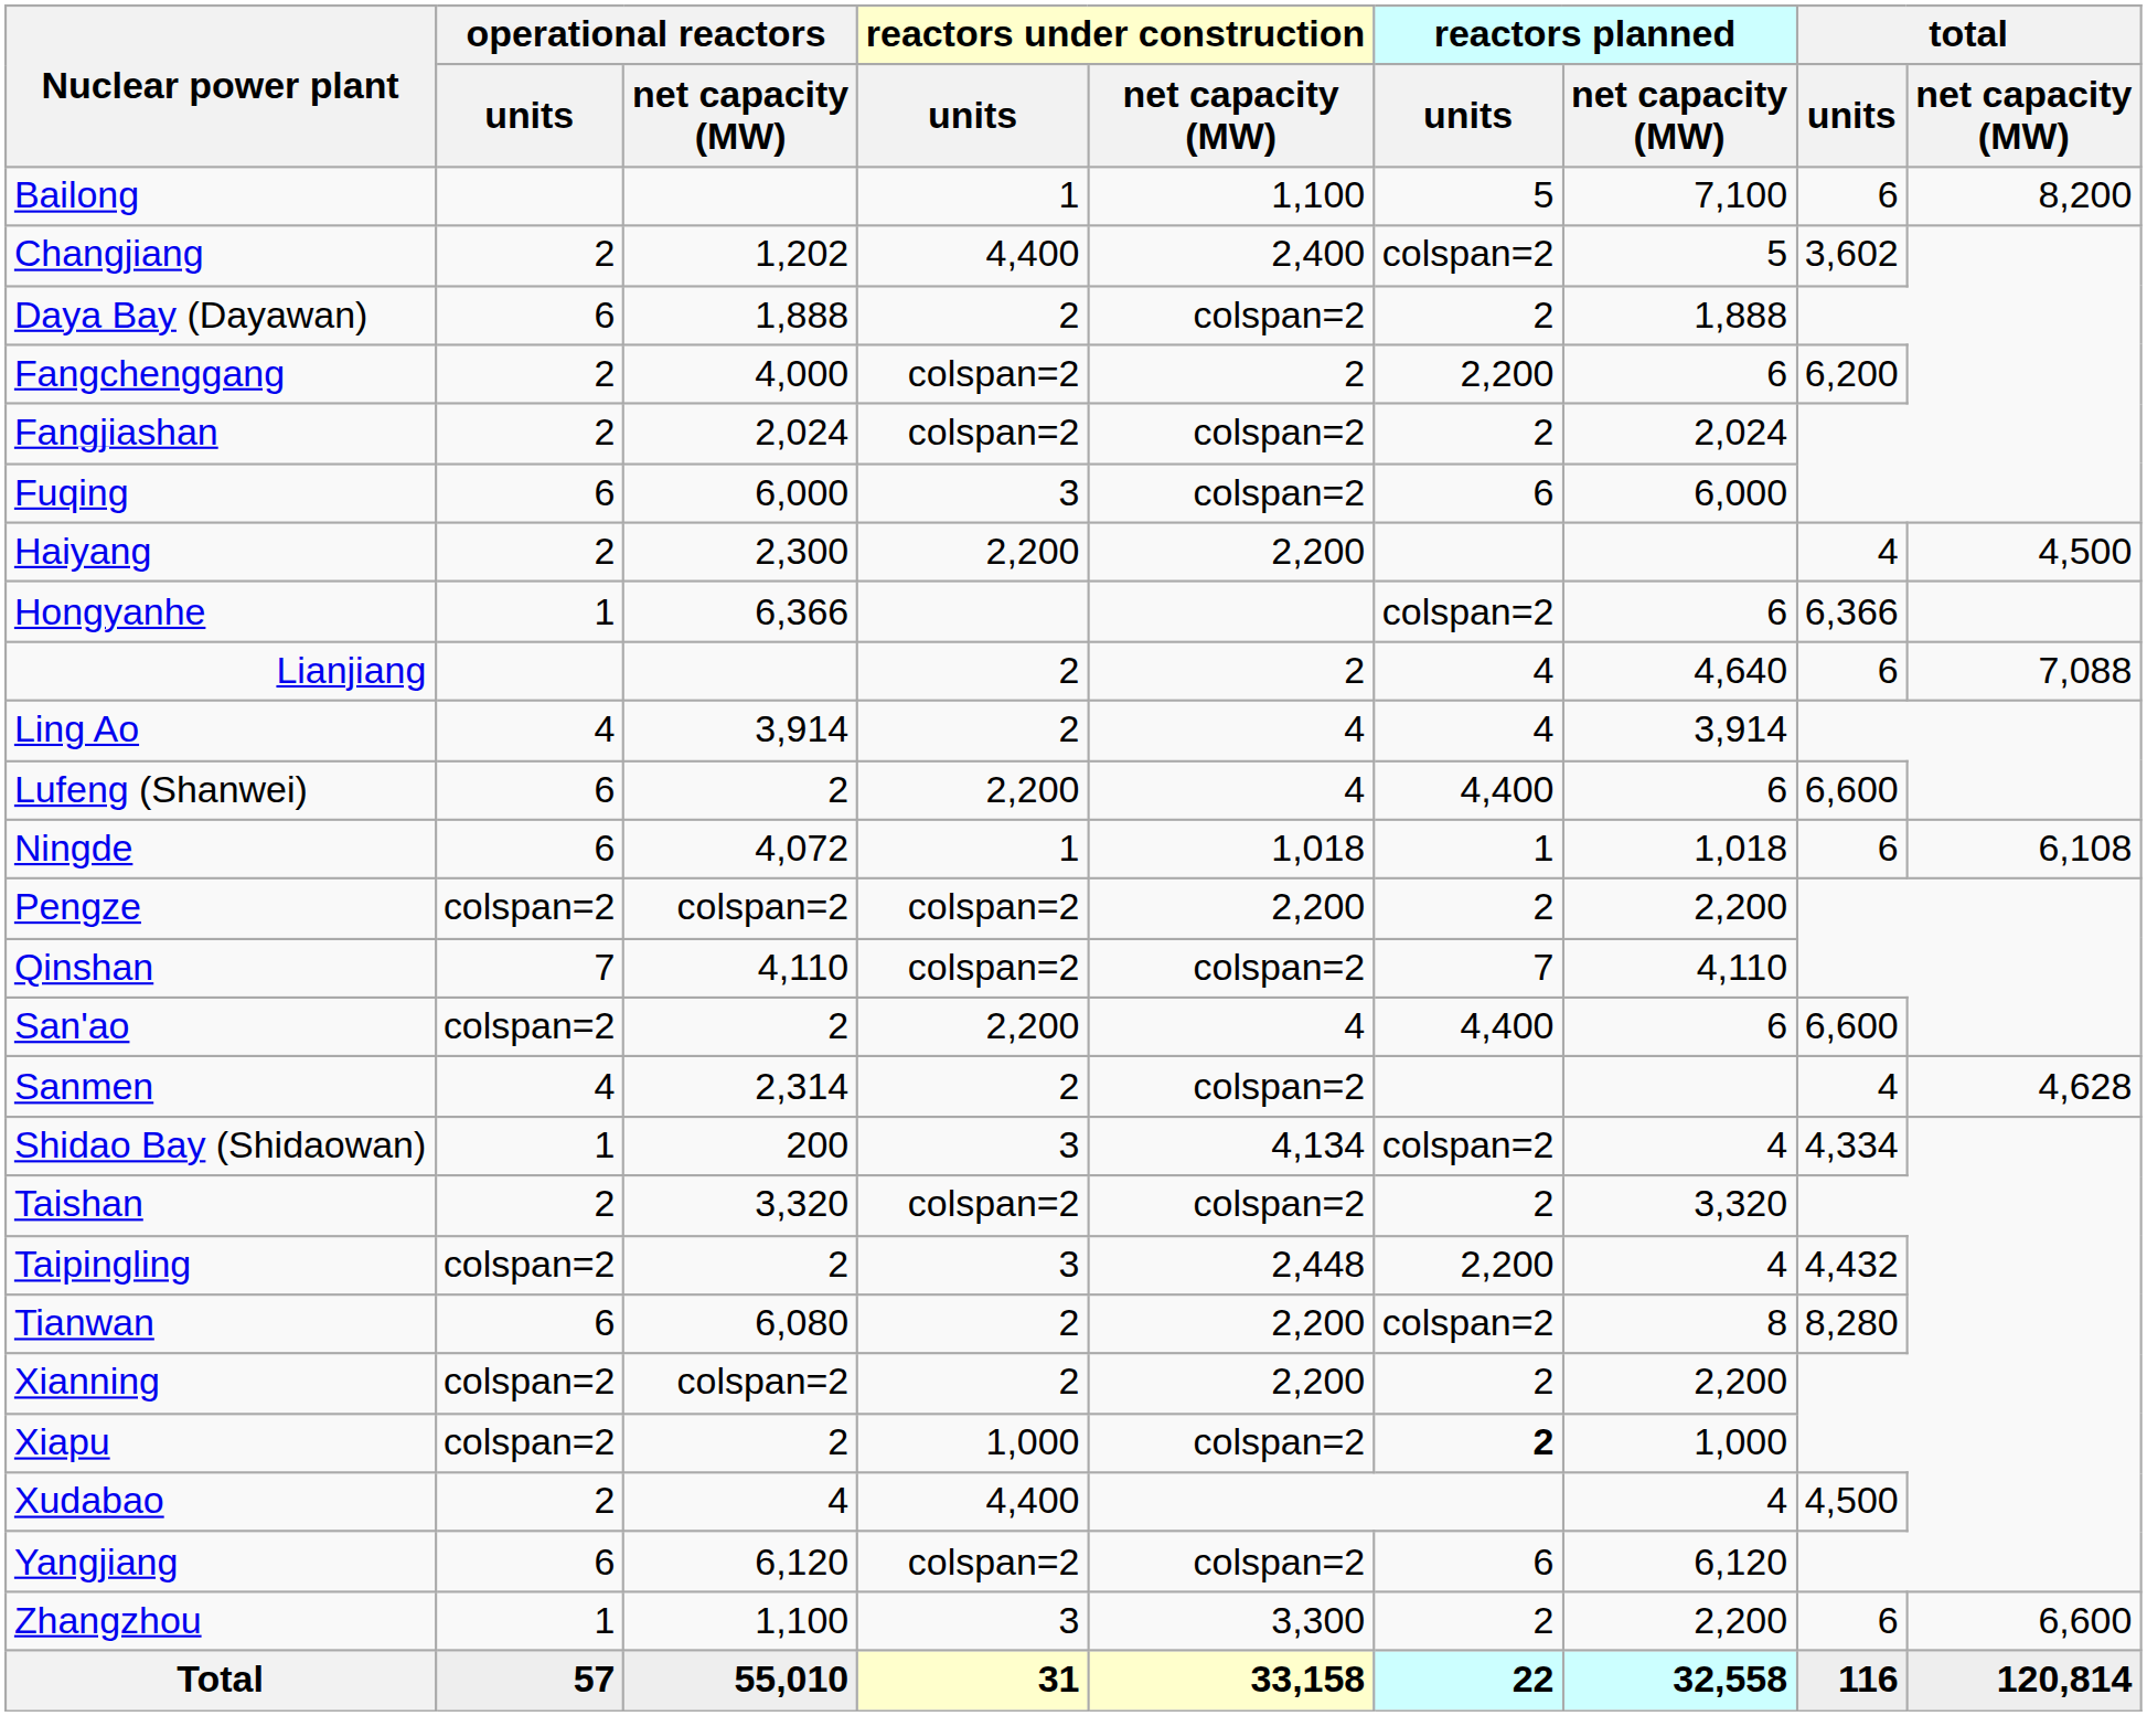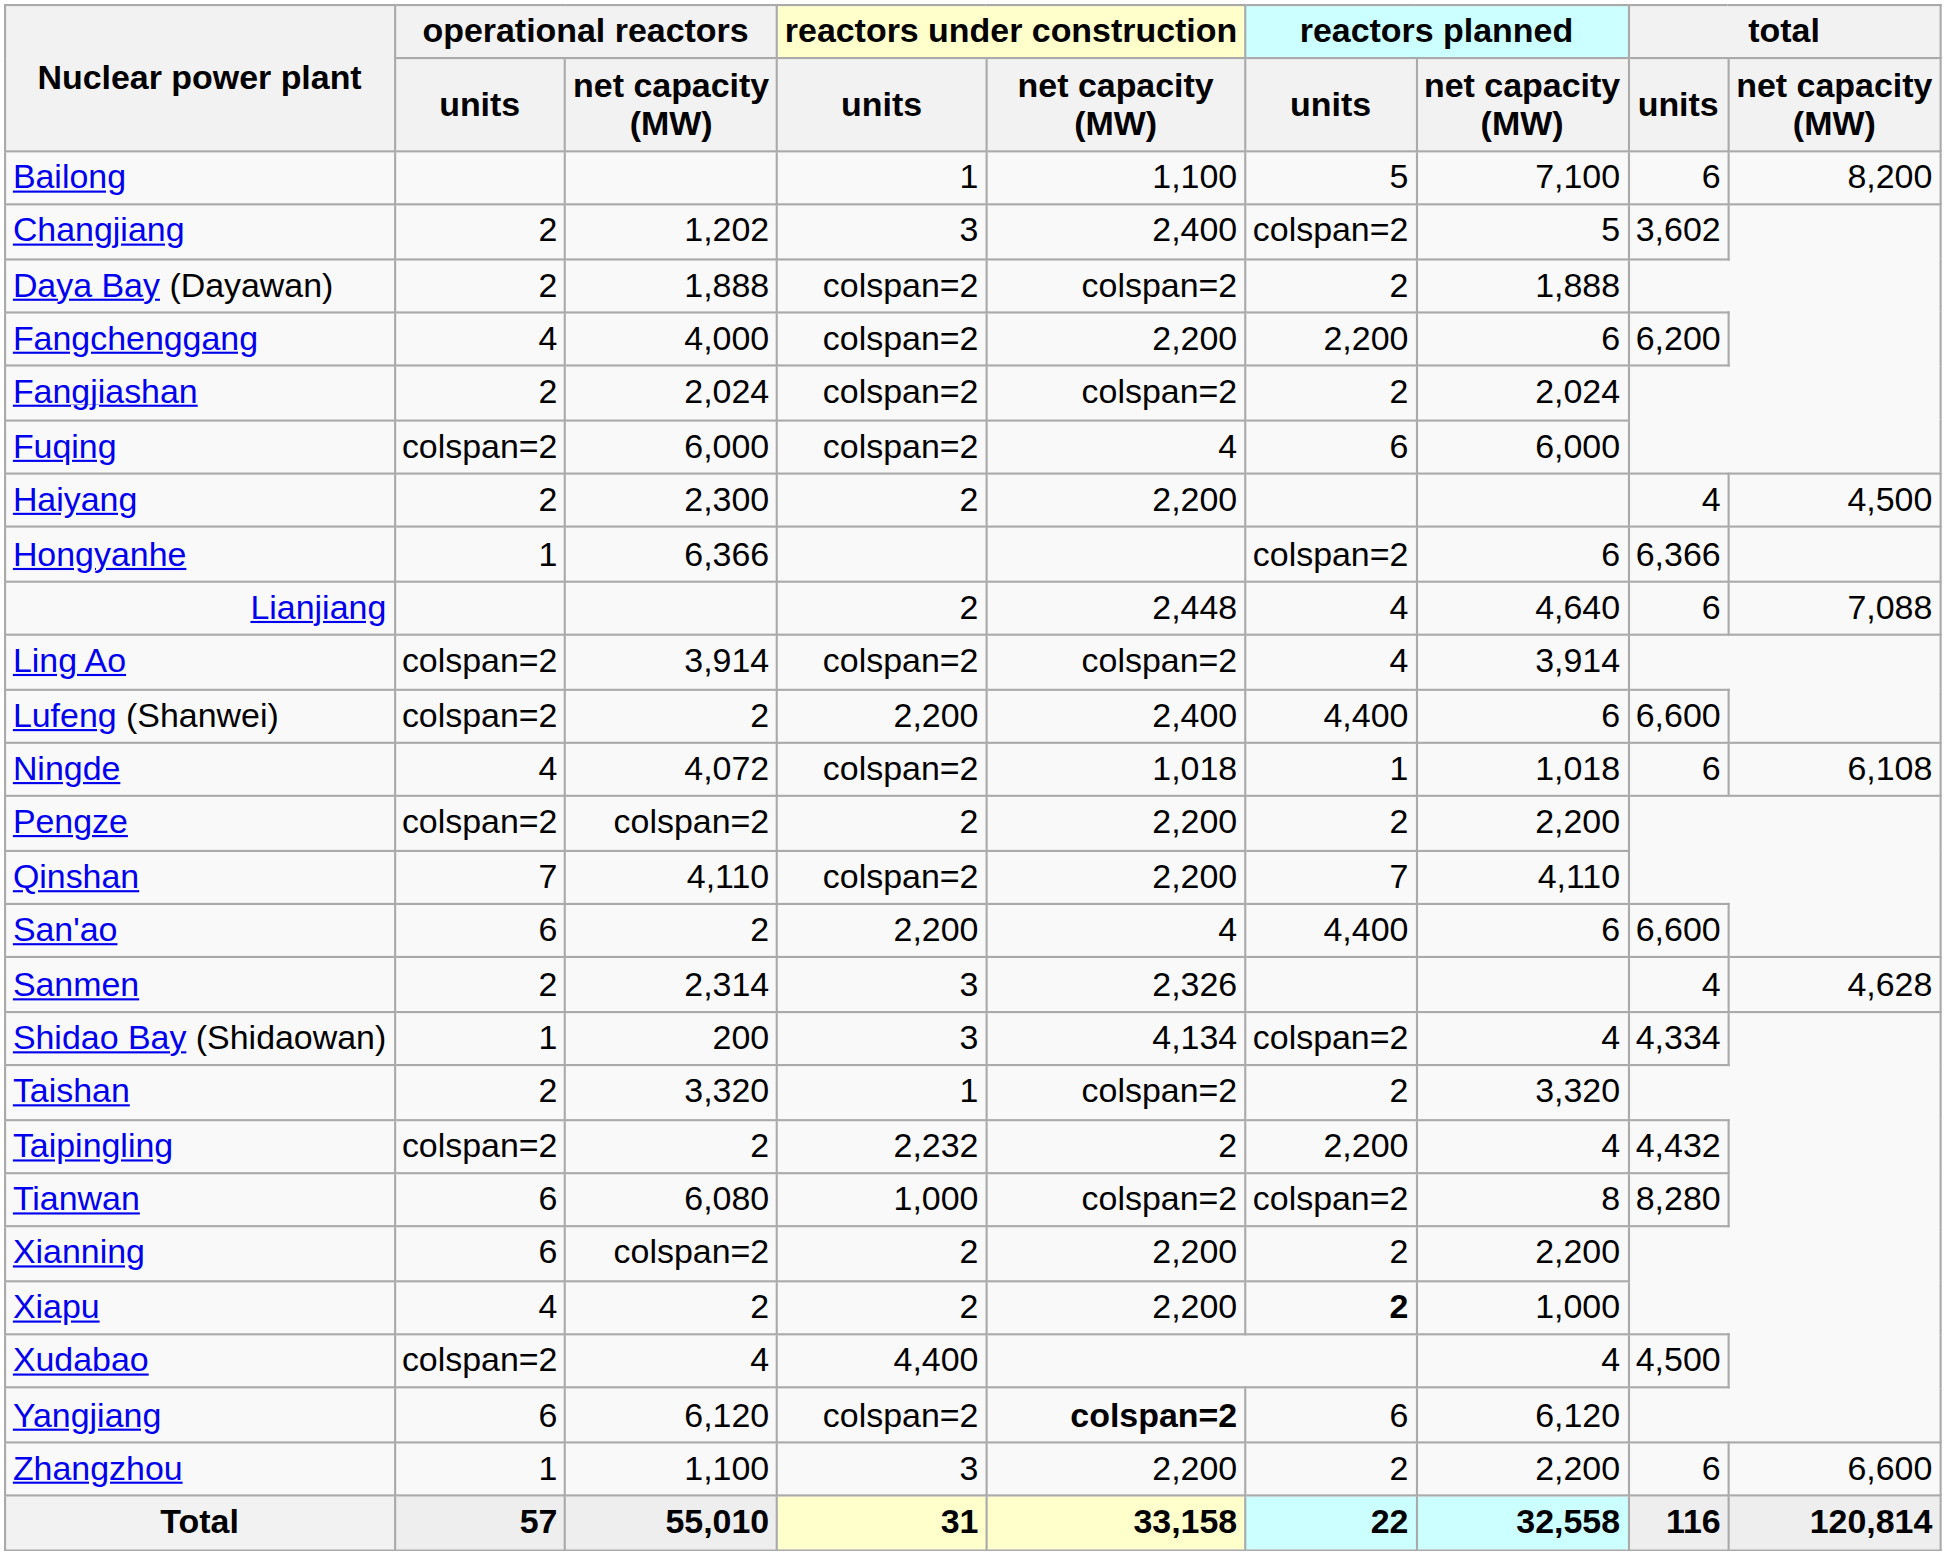Changjiang | reactors under construction / units: 4,400 -> 3
Daya Bay (Dayawan) | operational reactors / units: 6 -> 2
Daya Bay (Dayawan) | reactors under construction / units: 2 -> colspan=2
Fangchenggang | operational reactors / units: 2 -> 4
Fangchenggang | reactors under construction / net capacity (MW): 2 -> 2,200
Fuqing | operational reactors / units: 6 -> colspan=2
Fuqing | reactors under construction / units: 3 -> colspan=2
Fuqing | reactors under construction / net capacity (MW): colspan=2 -> 4
Haiyang | reactors under construction / units: 2,200 -> 2
Lianjiang | reactors under construction / net capacity (MW): 2 -> 2,448
Ling Ao | operational reactors / units: 4 -> colspan=2
Ling Ao | reactors under construction / units: 2 -> colspan=2
Ling Ao | reactors under construction / net capacity (MW): 4 -> colspan=2
Lufeng (Shanwei) | operational reactors / units: 6 -> colspan=2
Lufeng (Shanwei) | reactors under construction / net capacity (MW): 4 -> 2,400
Ningde | operational reactors / units: 6 -> 4
Ningde | reactors under construction / units: 1 -> colspan=2
Pengze | reactors under construction / units: colspan=2 -> 2
Qinshan | reactors under construction / net capacity (MW): colspan=2 -> 2,200
San'ao | operational reactors / units: colspan=2 -> 6
Sanmen | operational reactors / units: 4 -> 2
Sanmen | reactors under construction / units: 2 -> 3
Sanmen | reactors under construction / net capacity (MW): colspan=2 -> 2,326
Taishan | reactors under construction / units: colspan=2 -> 1
Taipingling | reactors under construction / units: 3 -> 2,232
Taipingling | reactors under construction / net capacity (MW): 2,448 -> 2
Tianwan | reactors under construction / units: 2 -> 1,000
Tianwan | reactors under construction / net capacity (MW): 2,200 -> colspan=2
Xianning | operational reactors / units: colspan=2 -> 6
Xiapu | operational reactors / units: colspan=2 -> 4
Xiapu | reactors under construction / units: 1,000 -> 2
Xiapu | reactors under construction / net capacity (MW): colspan=2 -> 2,200
Xudabao | operational reactors / units: 2 -> colspan=2
Yangjiang | reactors under construction / net capacity (MW): normal -> bold
Zhangzhou | reactors under construction / net capacity (MW): 3,300 -> 2,200
